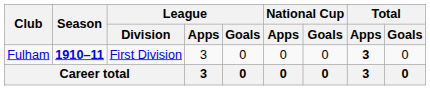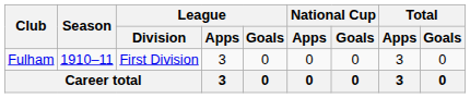Fulham | Season: bold -> normal
Fulham | Total / Apps: bold -> normal
